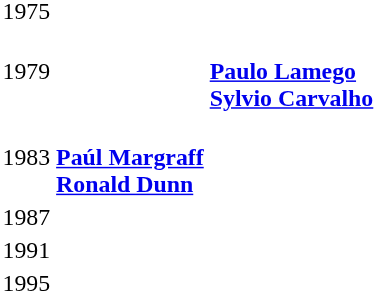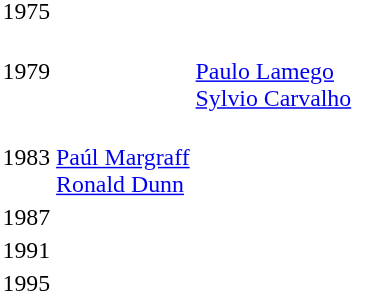1979 | column 3: bold -> normal
1983 | column 2: bold -> normal
